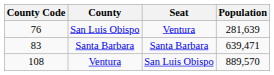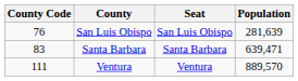row 2 | Seat: Ventura -> San Luis Obispo
row 4 | County Code: 108 -> 111
row 4 | Seat: San Luis Obispo -> Ventura
